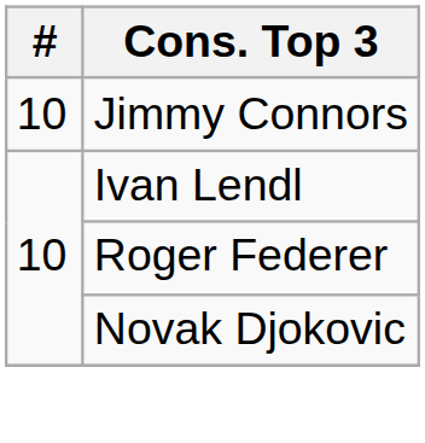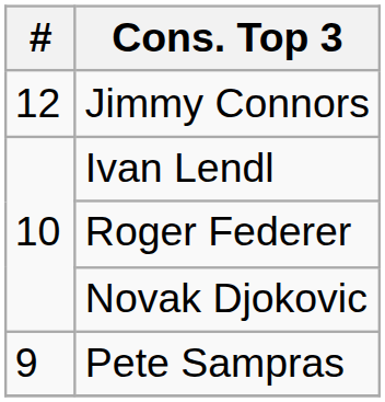Jimmy Connors | #: 10 -> 12
+ row: 9 | Pete Sampras
